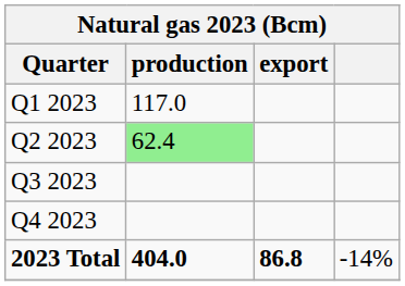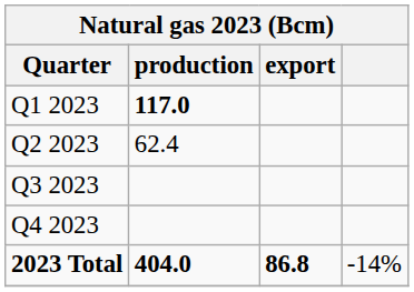Q1 2023 | production: normal -> bold
Q2 2023 | production: lightgreen background -> no background
